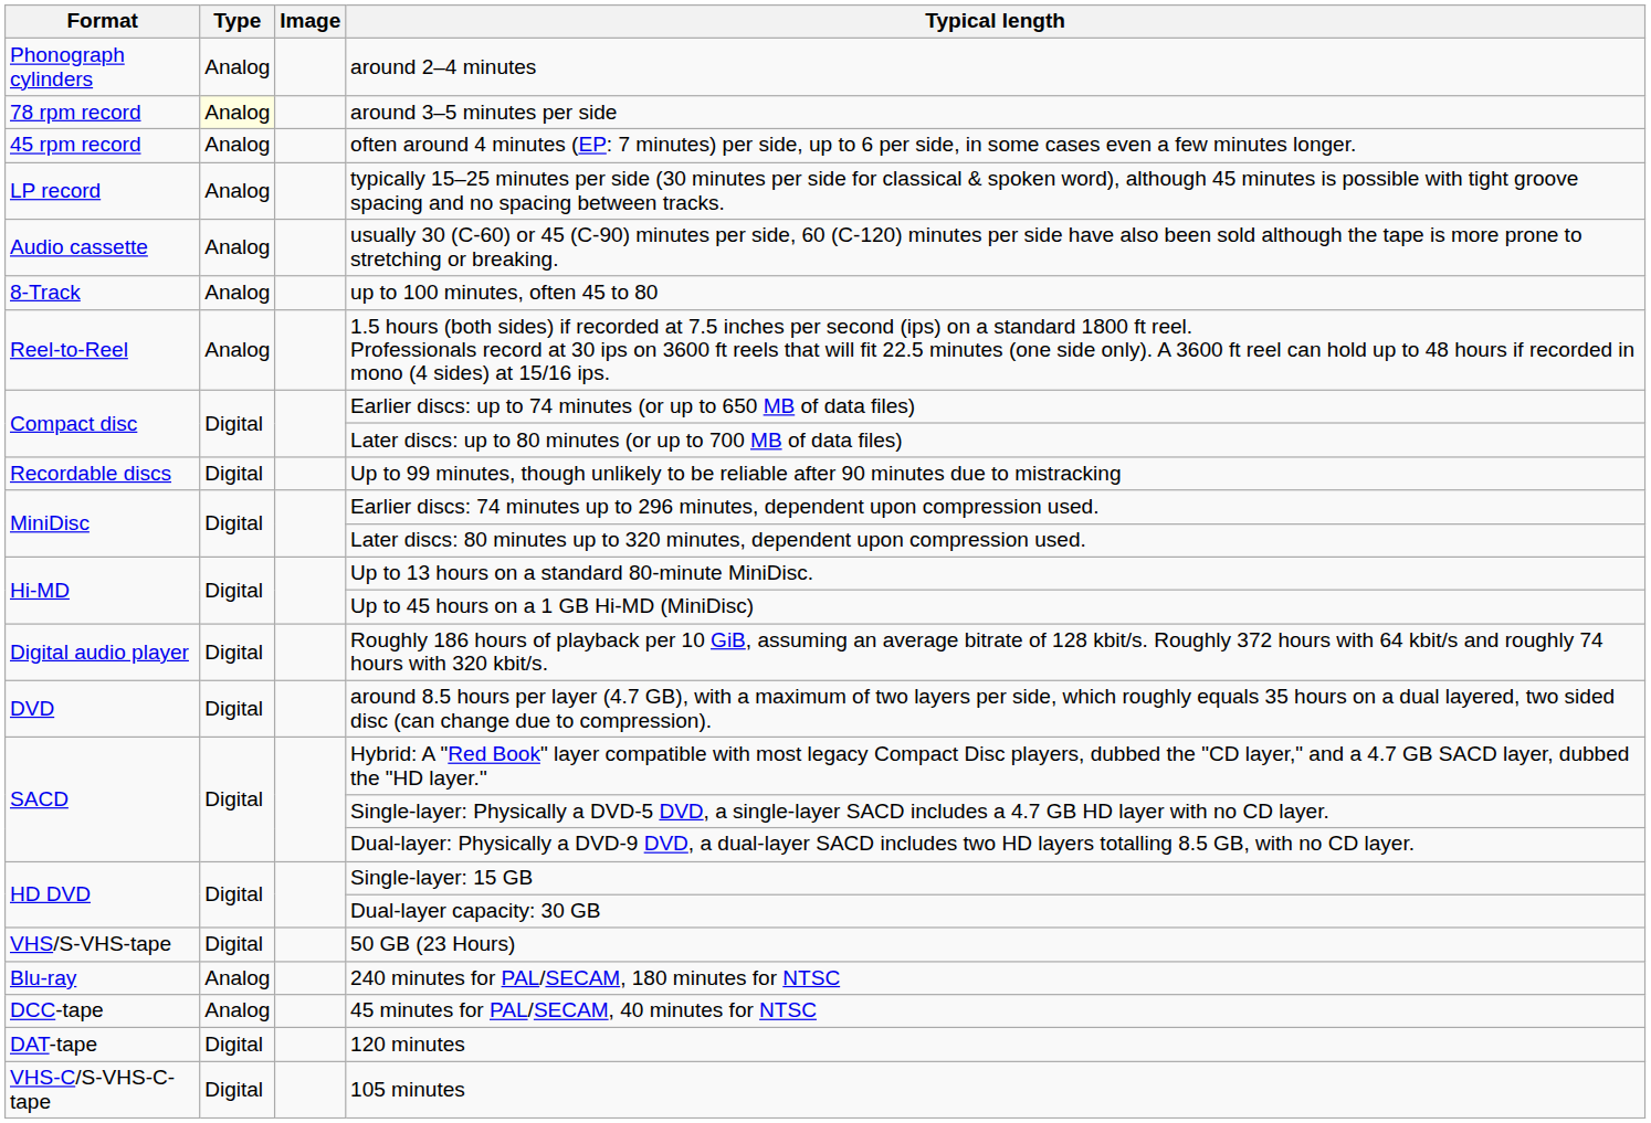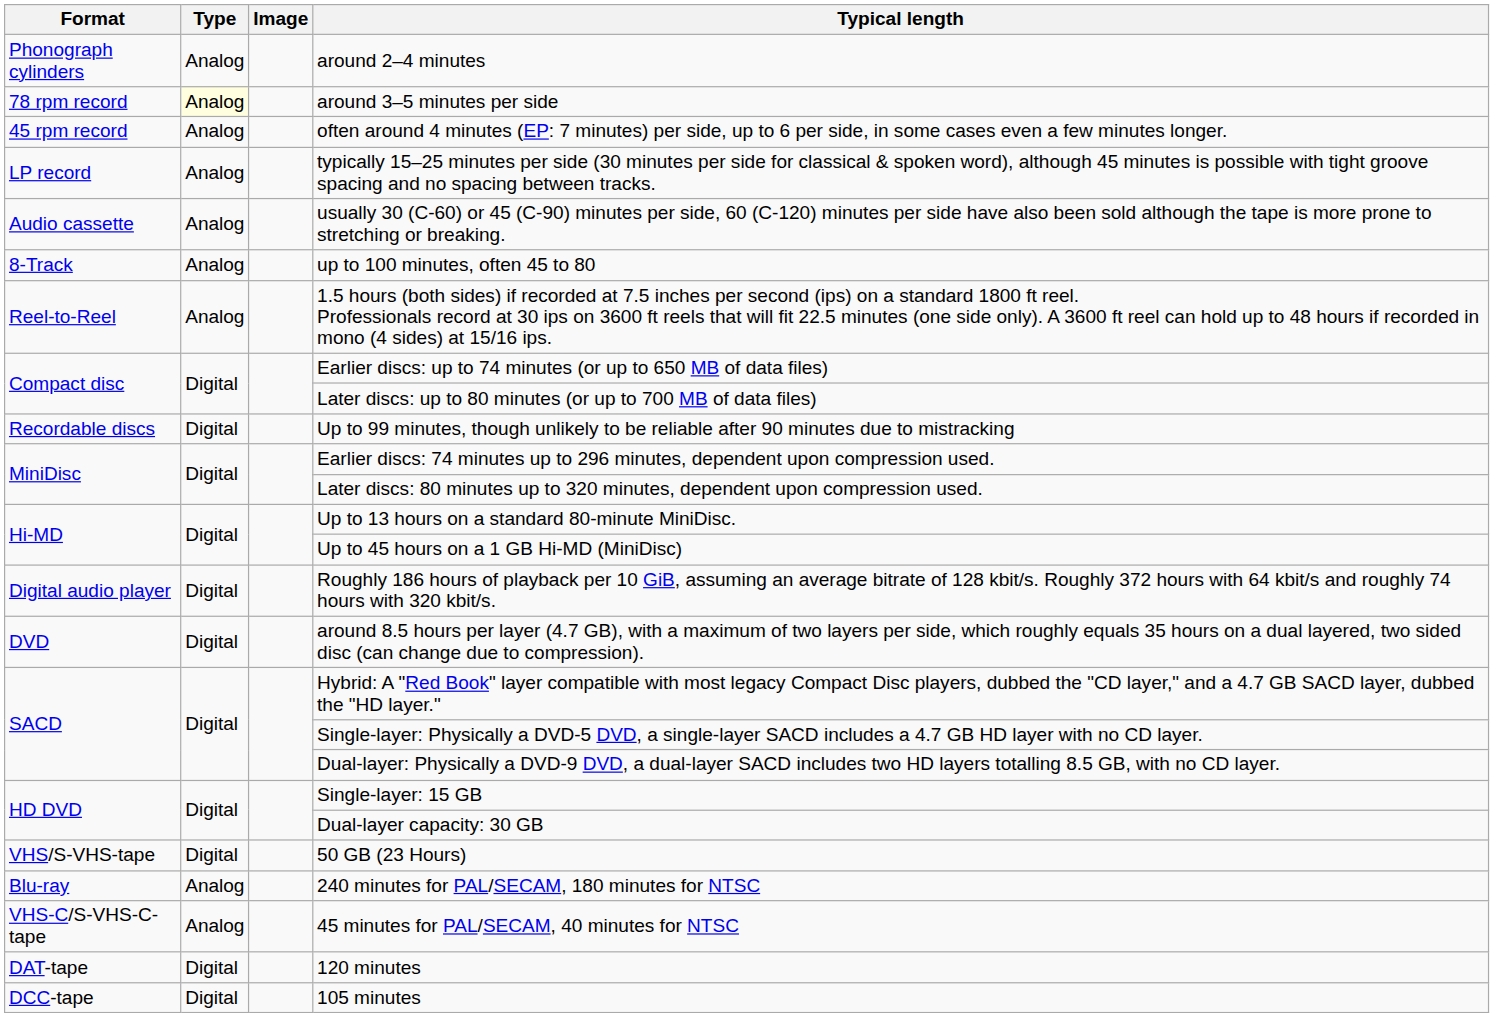45 minutes for PAL/SECAM, 40 minutes for NTSC | Format: DCC-tape -> VHS-C/S-VHS-C-tape
105 minutes | Format: VHS-C/S-VHS-C-tape -> DCC-tape
